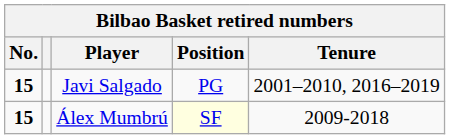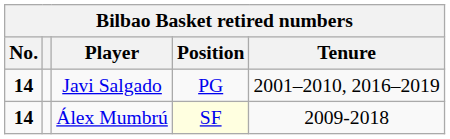Javi Salgado | No.: 15 -> 14
Álex Mumbrú | No.: 15 -> 14
